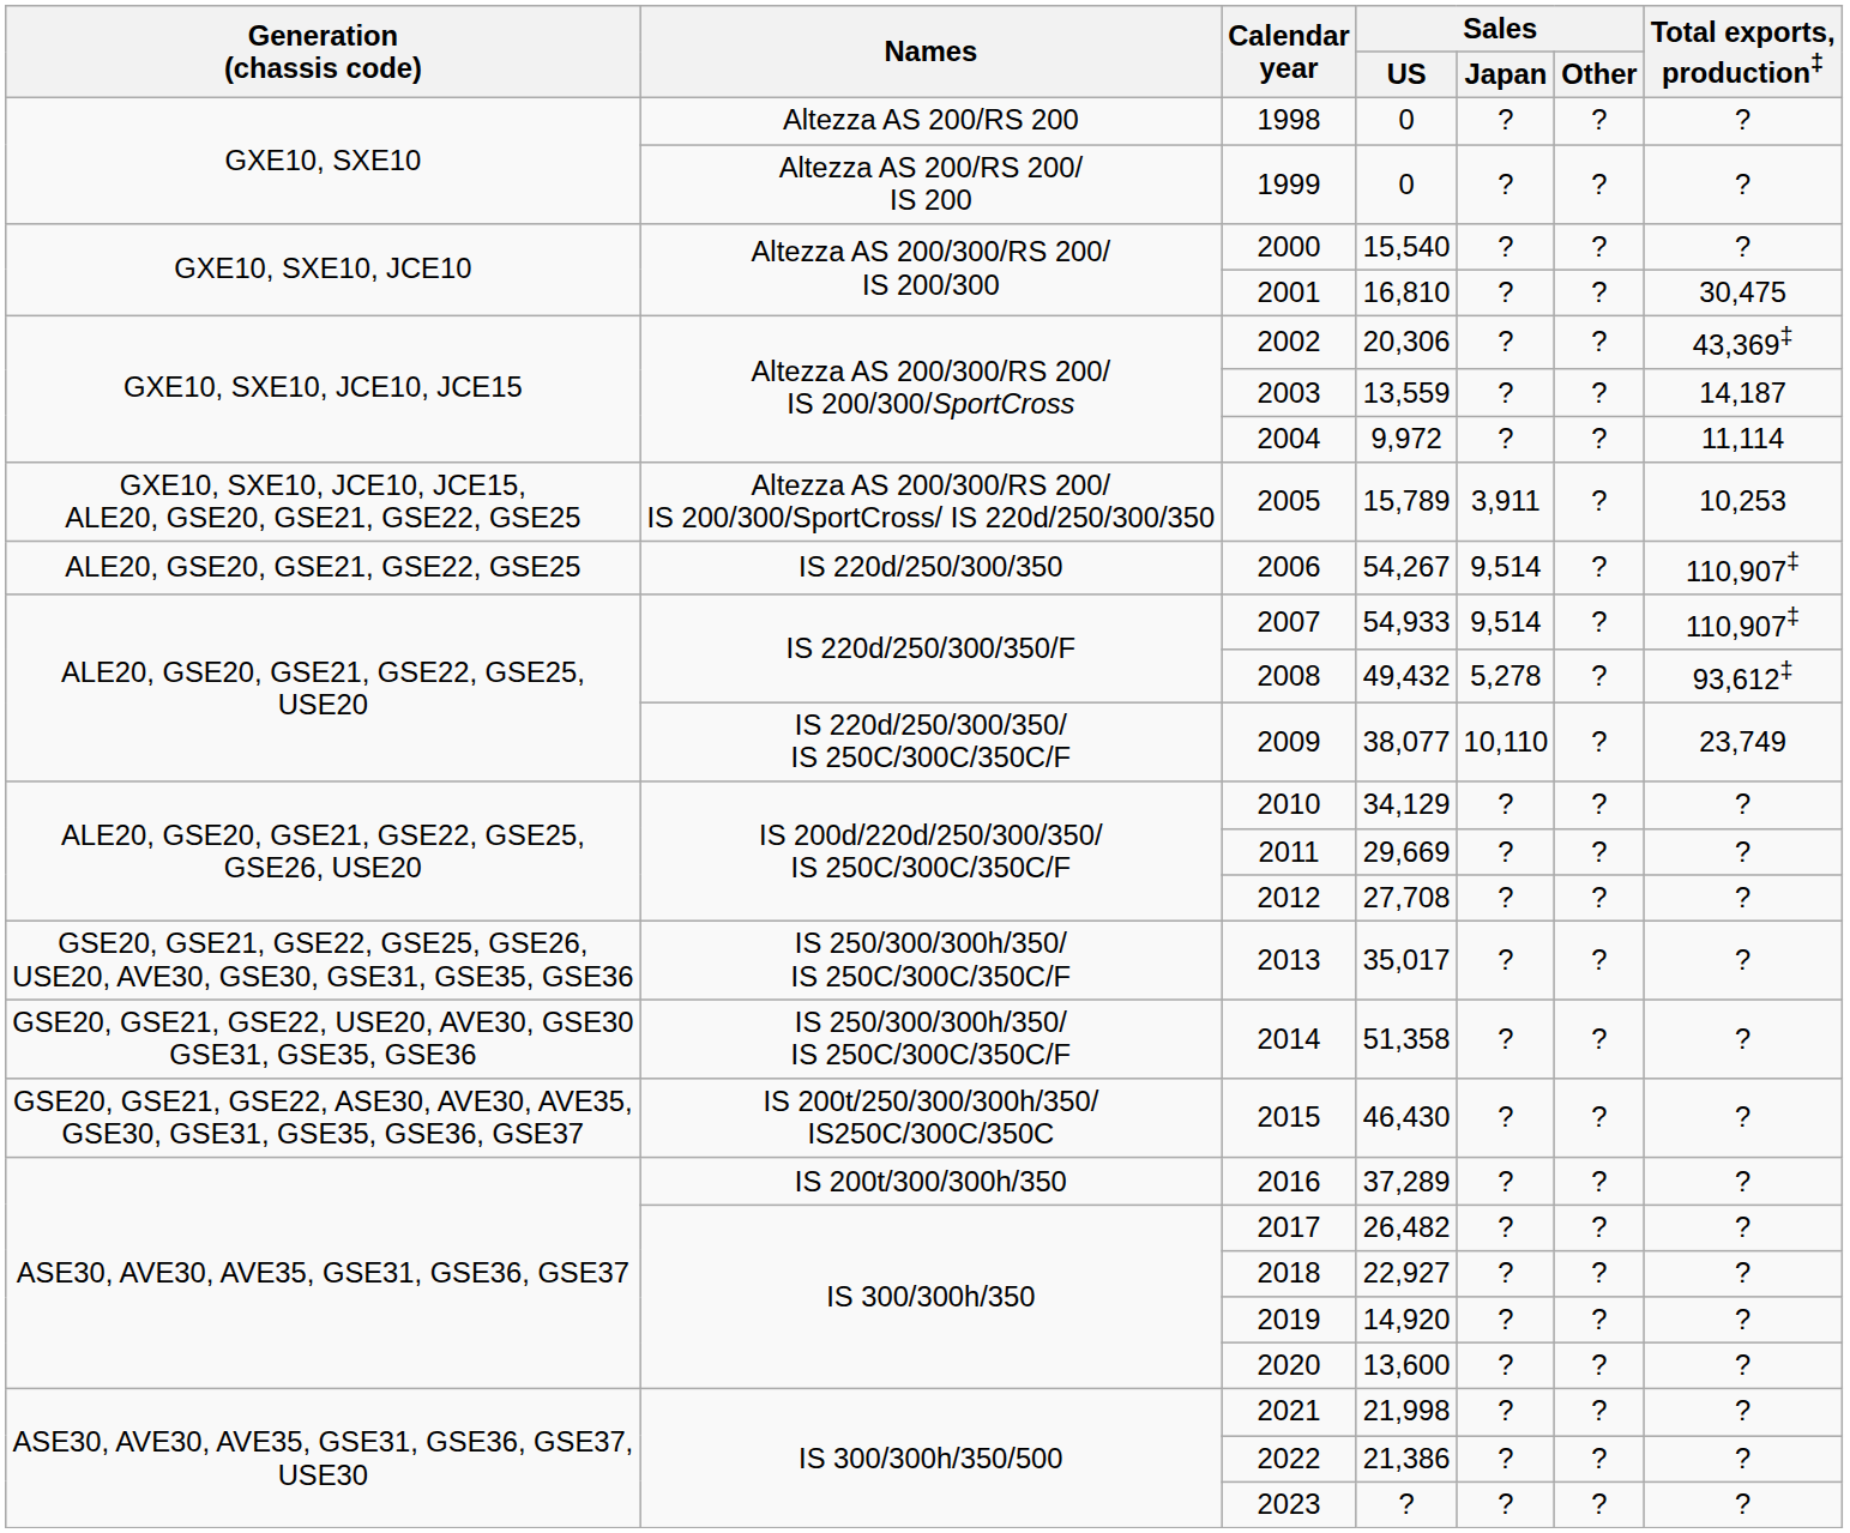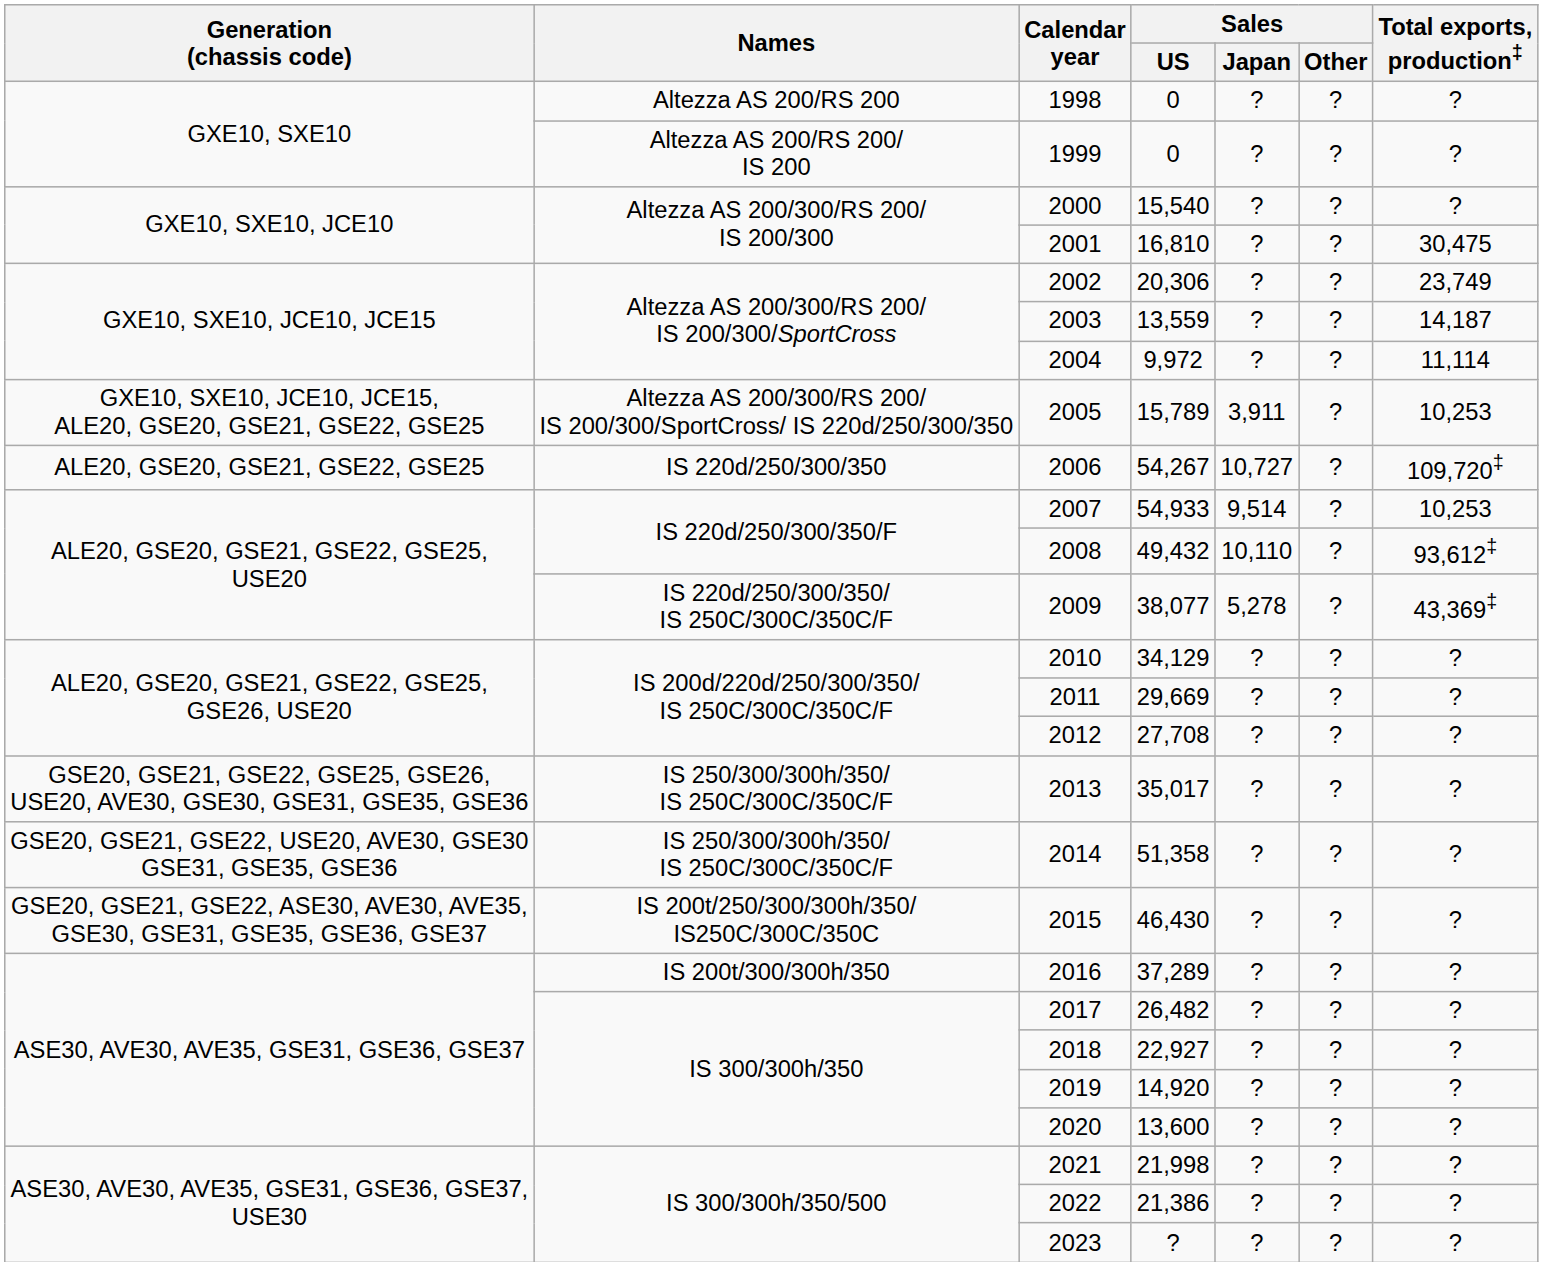2002 | Total exports, production‡: 43,369‡ -> 23,749
2006 | Sales / Japan: 9,514 -> 10,727
2006 | Total exports, production‡: 110,907‡ -> 109,720‡
2007 | Total exports, production‡: 110,907‡ -> 10,253
2008 | Sales / Japan: 5,278 -> 10,110
2009 | Sales / Japan: 10,110 -> 5,278
2009 | Total exports, production‡: 23,749 -> 43,369‡
